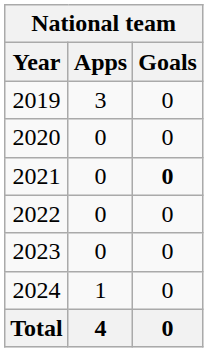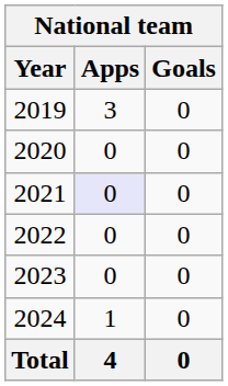2021 | Apps: no background -> lavender background
2021 | Goals: bold -> normal
